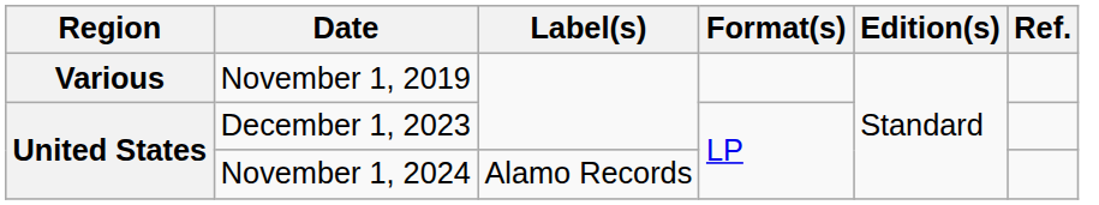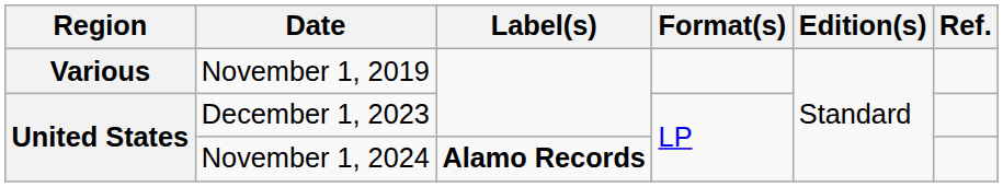November 1, 2024 | Label(s): normal -> bold
